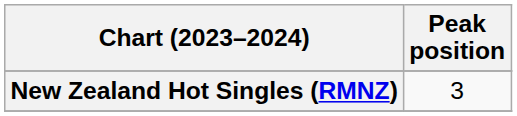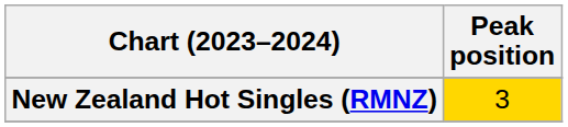New Zealand Hot Singles (RMNZ) | Peak position: no background -> gold background
